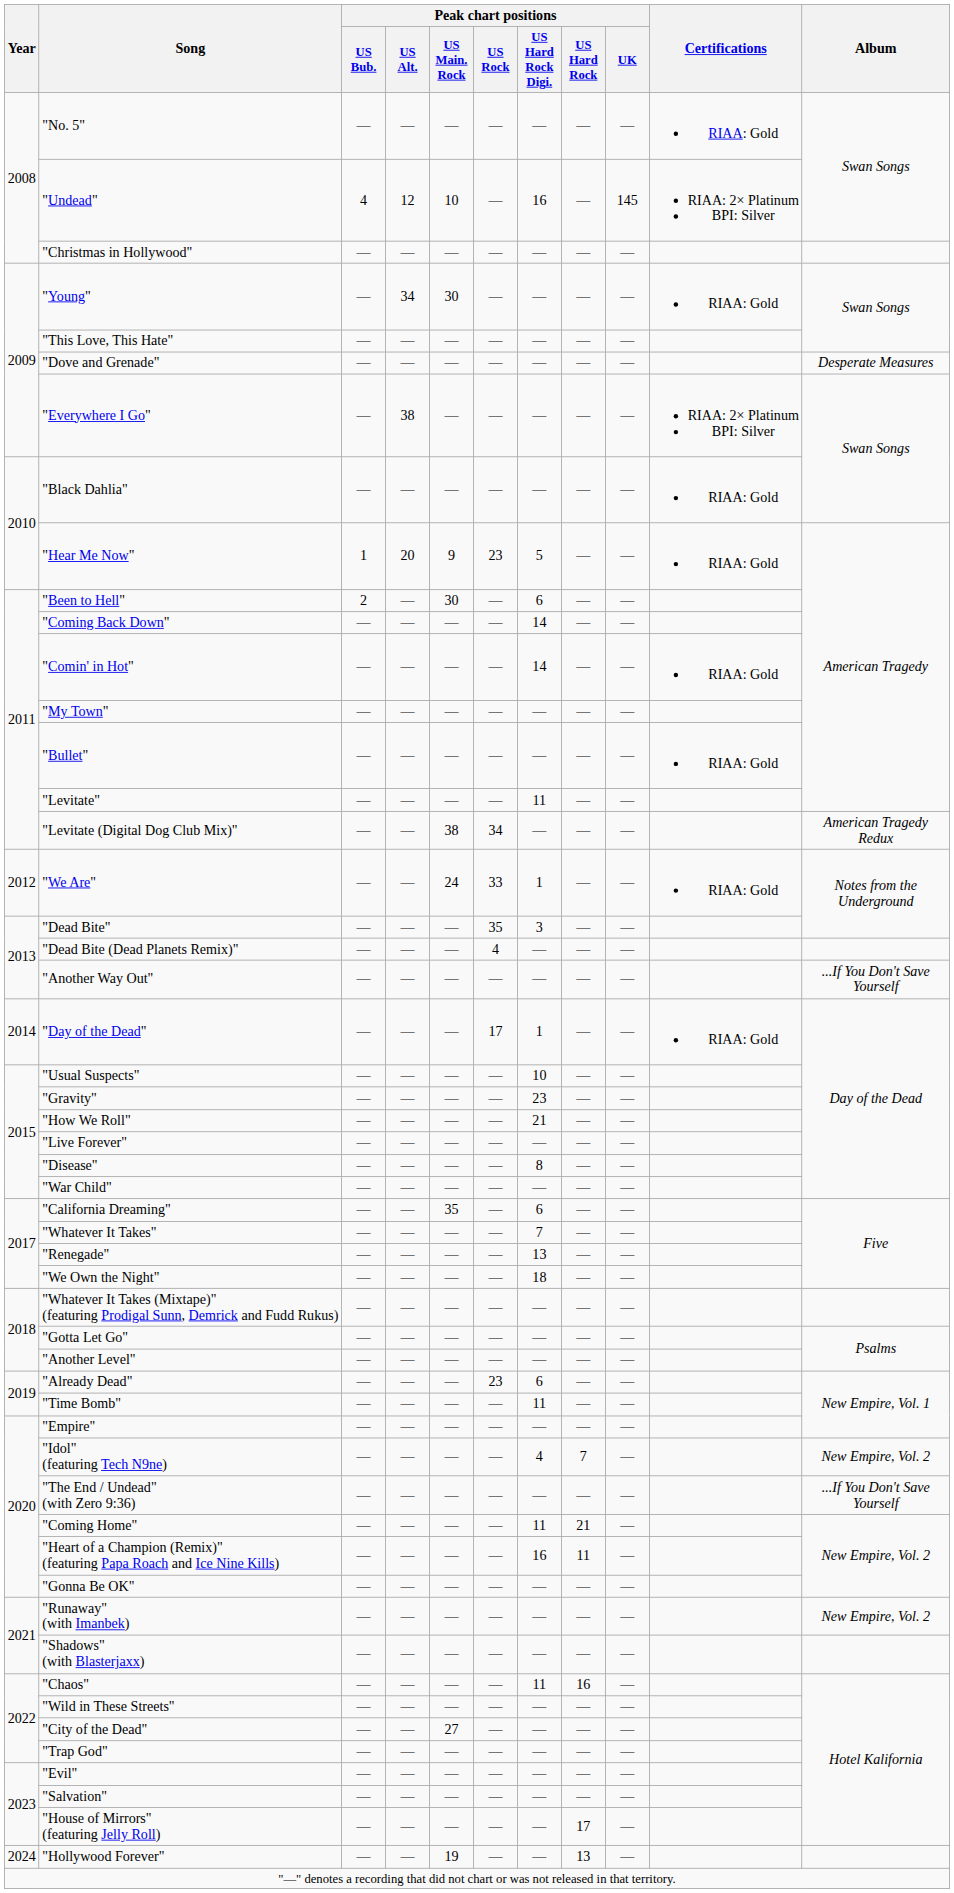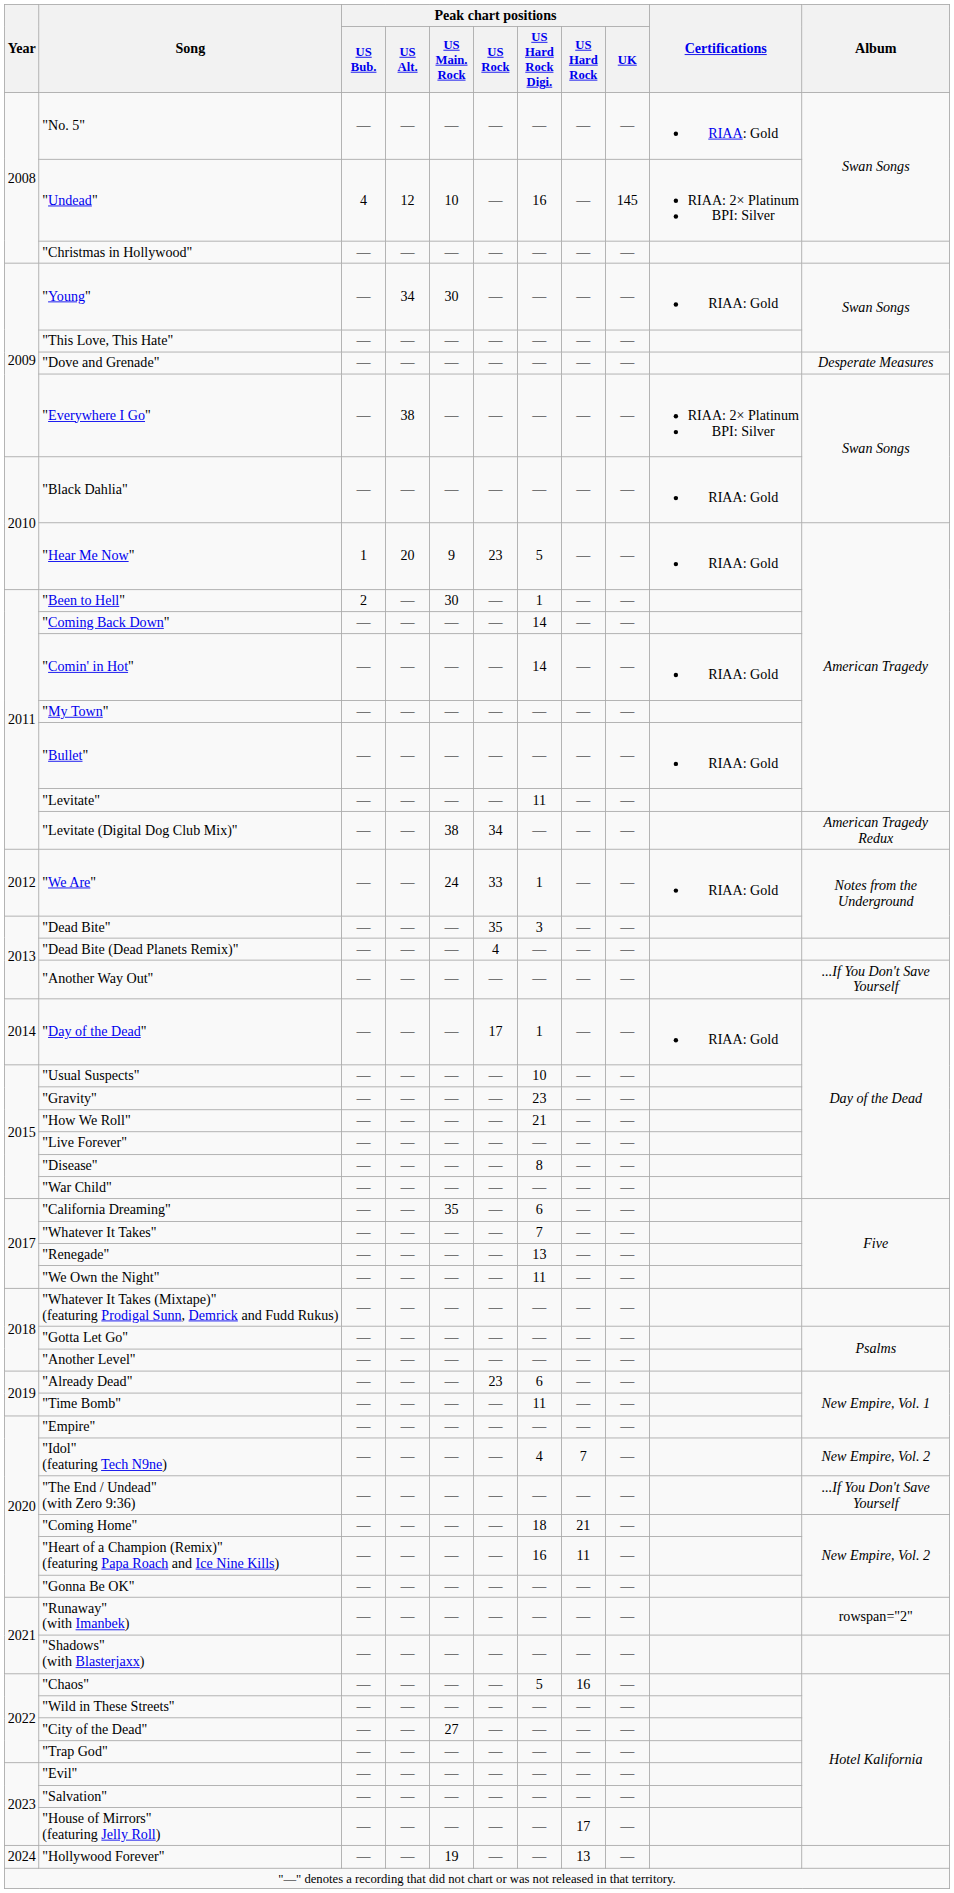"Been to Hell" | Peak chart positions / US Hard Rock Digi.: 6 -> 1
"We Own the Night" | Peak chart positions / US Hard Rock Digi.: 18 -> 11
"Coming Home" | Peak chart positions / US Hard Rock Digi.: 11 -> 18
"Runaway" (with Imanbek) | Album: New Empire, Vol. 2 -> rowspan="2"
"Chaos" | Peak chart positions / US Hard Rock Digi.: 11 -> 5
